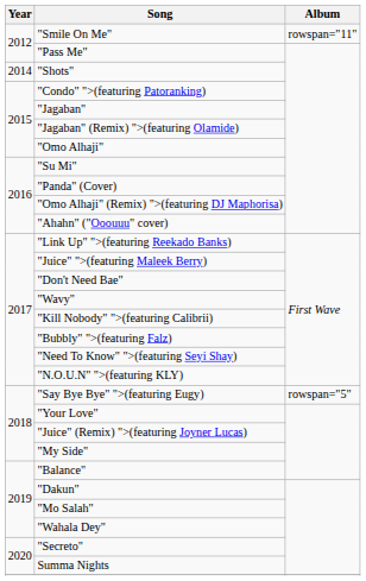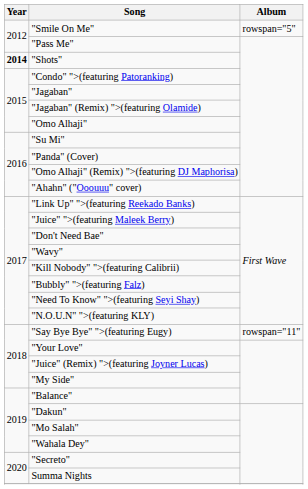"Smile On Me" | Album: rowspan="11" -> rowspan="5"
"Shots" | Year: normal -> bold
"Say Bye Bye" ">(featuring Eugy) | Album: rowspan="5" -> rowspan="11"
